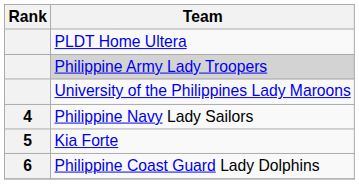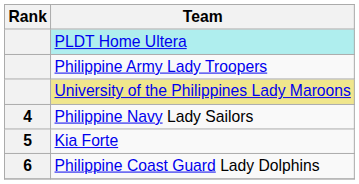PLDT Home Ultera | Team: no background -> paleturquoise background
Philippine Army Lady Troopers | Team: lightgrey background -> no background
University of the Philippines Lady Maroons | Team: no background -> khaki background
